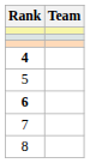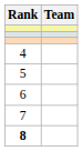row 5 | Rank: bold -> normal
row 7 | Rank: bold -> normal
row 9 | Rank: normal -> bold
